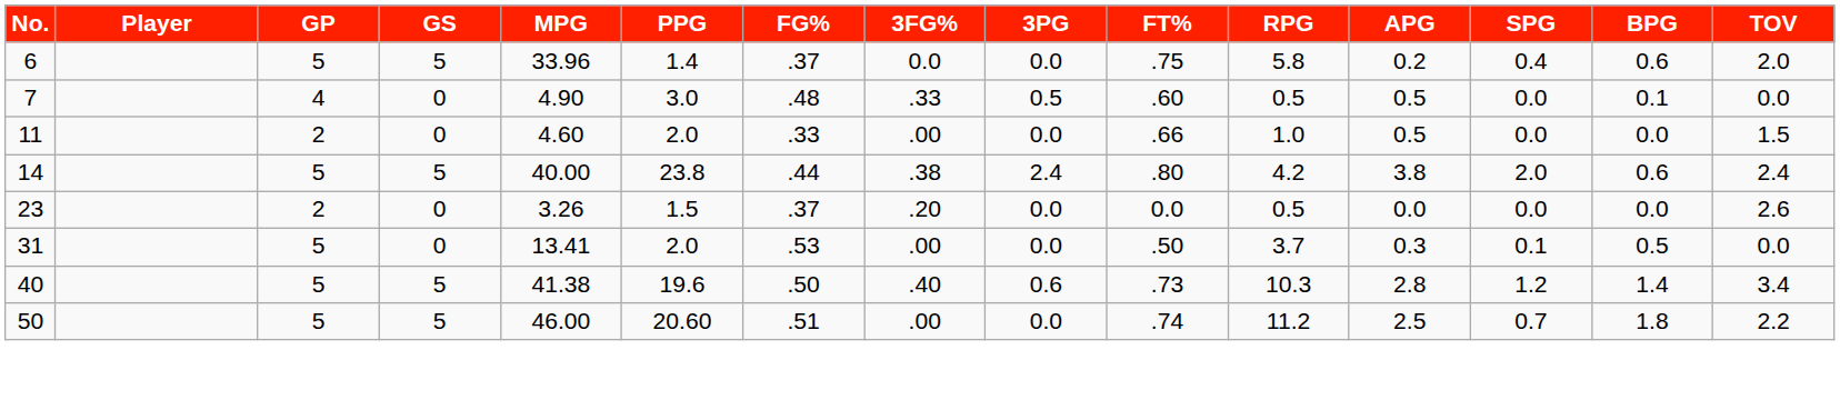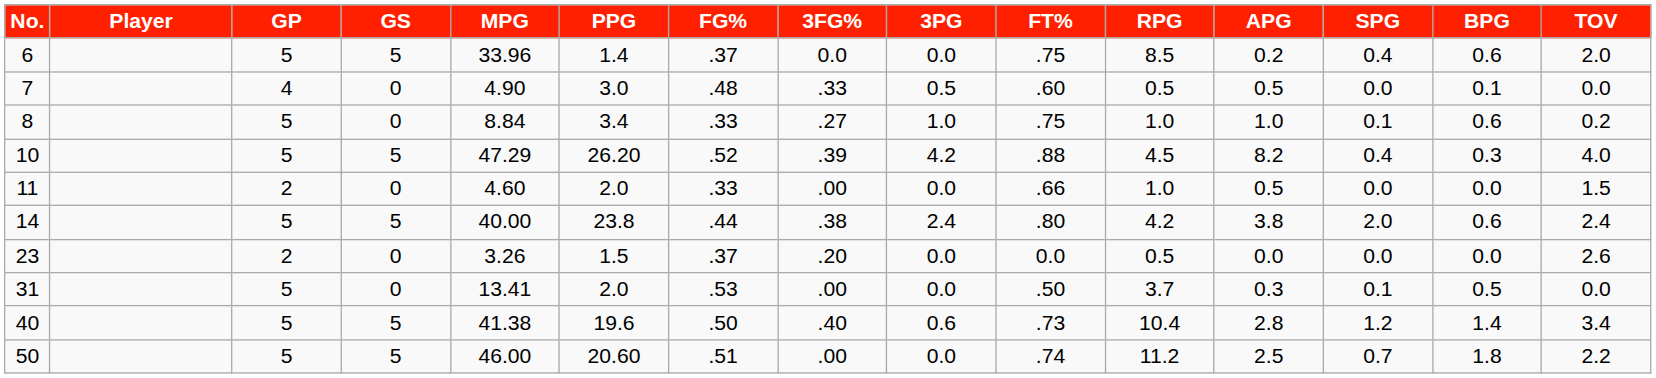6 | RPG: 5.8 -> 8.5
+ row: 8 | 5 | 0 | 8.84 | 3.4 | .33 | .27 | 1.0 | .75 | 1.0 | 1.0 | 0.1 | 0.6 | 0.2
+ row: 10 | 5 | 5 | 47.29 | 26.20 | .52 | .39 | 4.2 | .88 | 4.5 | 8.2 | 0.4 | 0.3 | 4.0
40 | RPG: 10.3 -> 10.4
